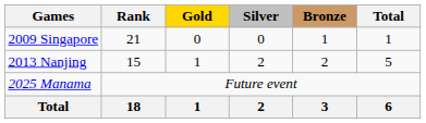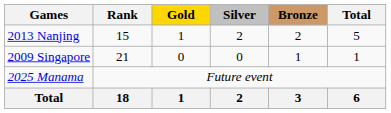rows swapped: 2009 Singapore <-> 2013 Nanjing
